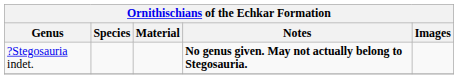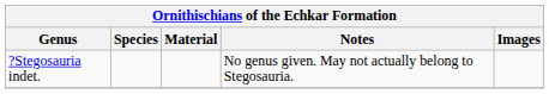?Stegosauria indet. | Notes: bold -> normal
